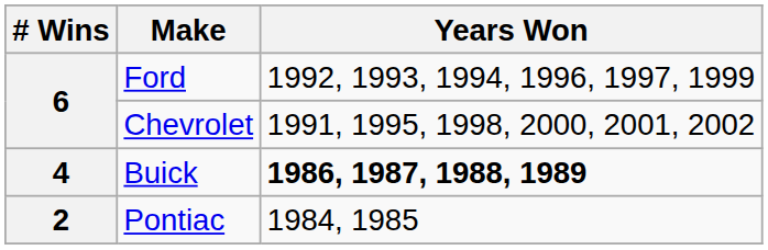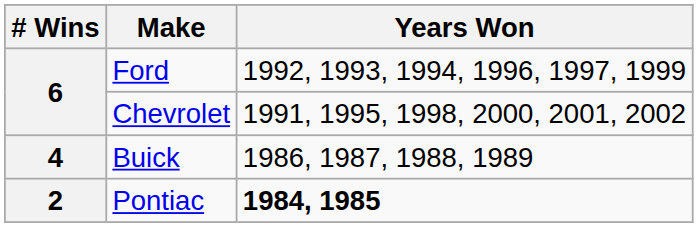Buick | Years Won: bold -> normal
Pontiac | Years Won: normal -> bold
